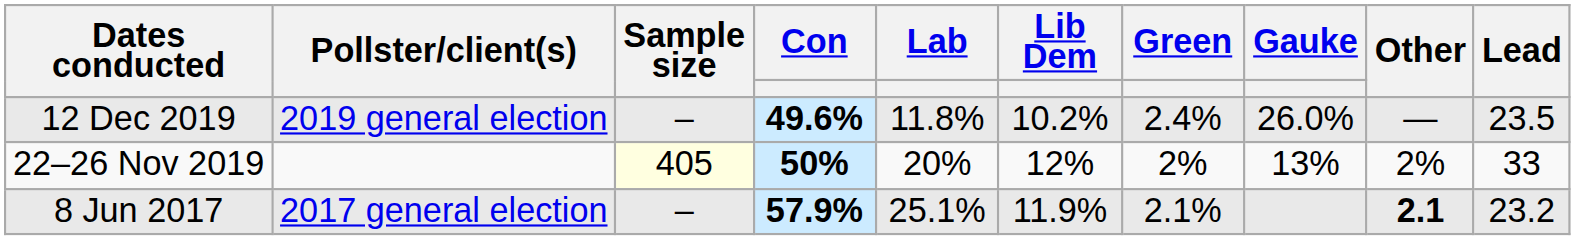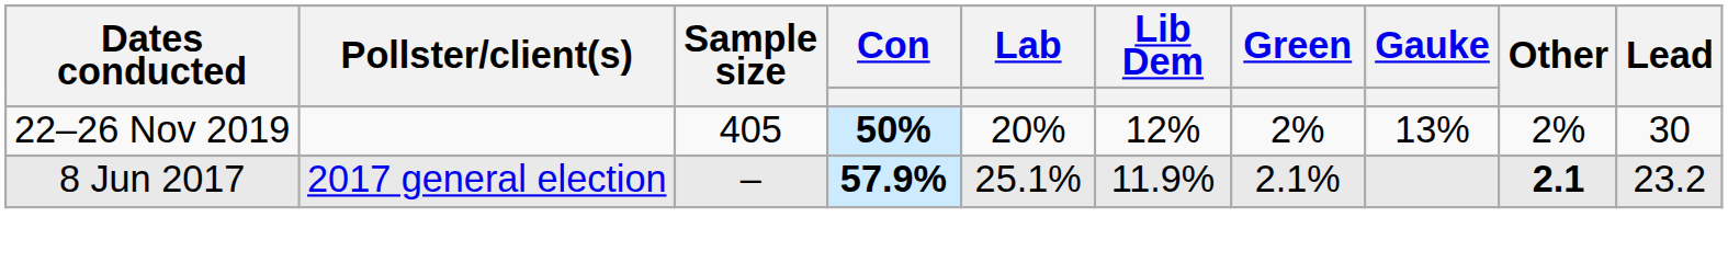- row: 12 Dec 2019 | 2019 general election | – | 49.6% | 11.8% | 10.2% | 2.4% | 26.0% | — | 23.5
22–26 Nov 2019 | Sample size: lightyellow background -> no background
22–26 Nov 2019 | Lead: 33 -> 30
